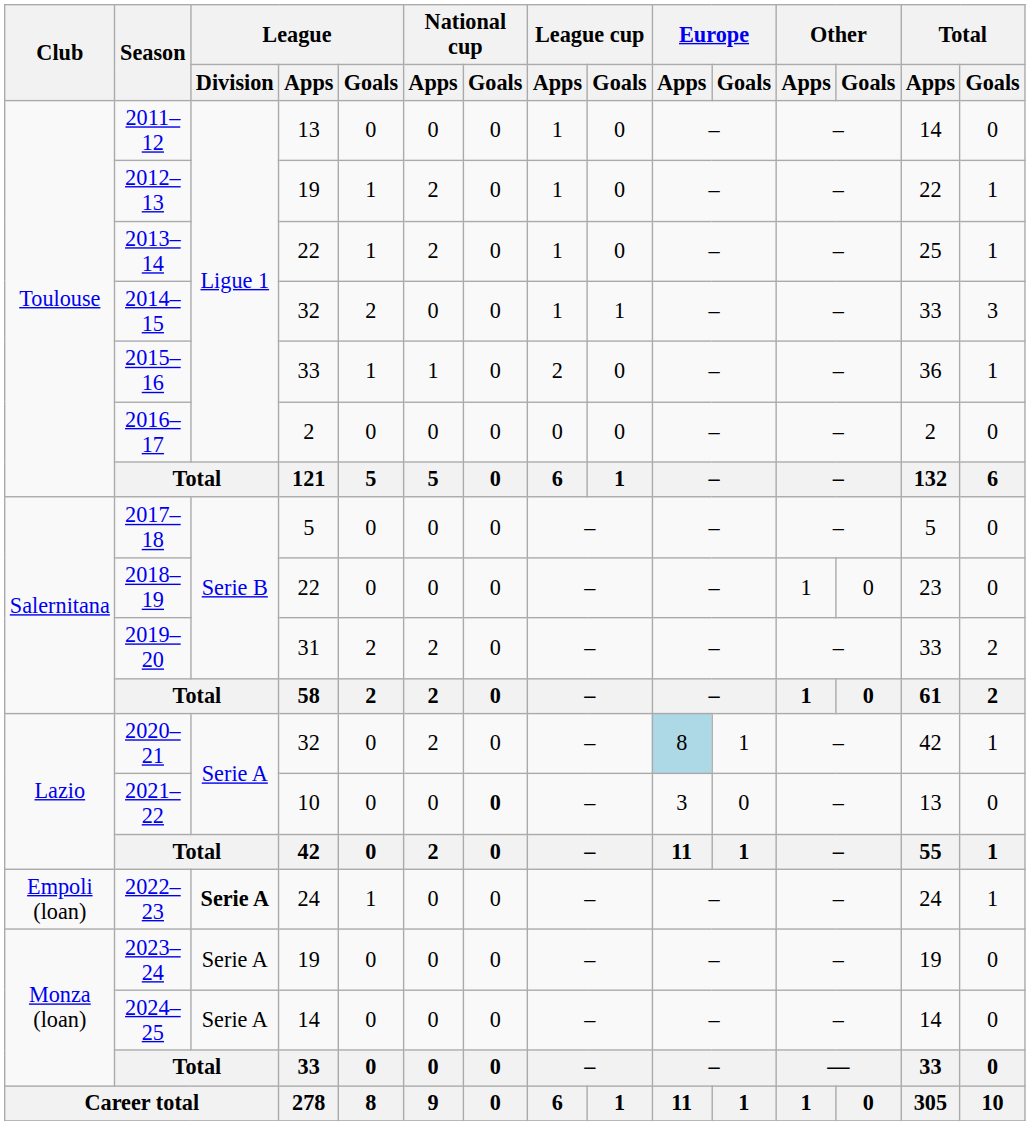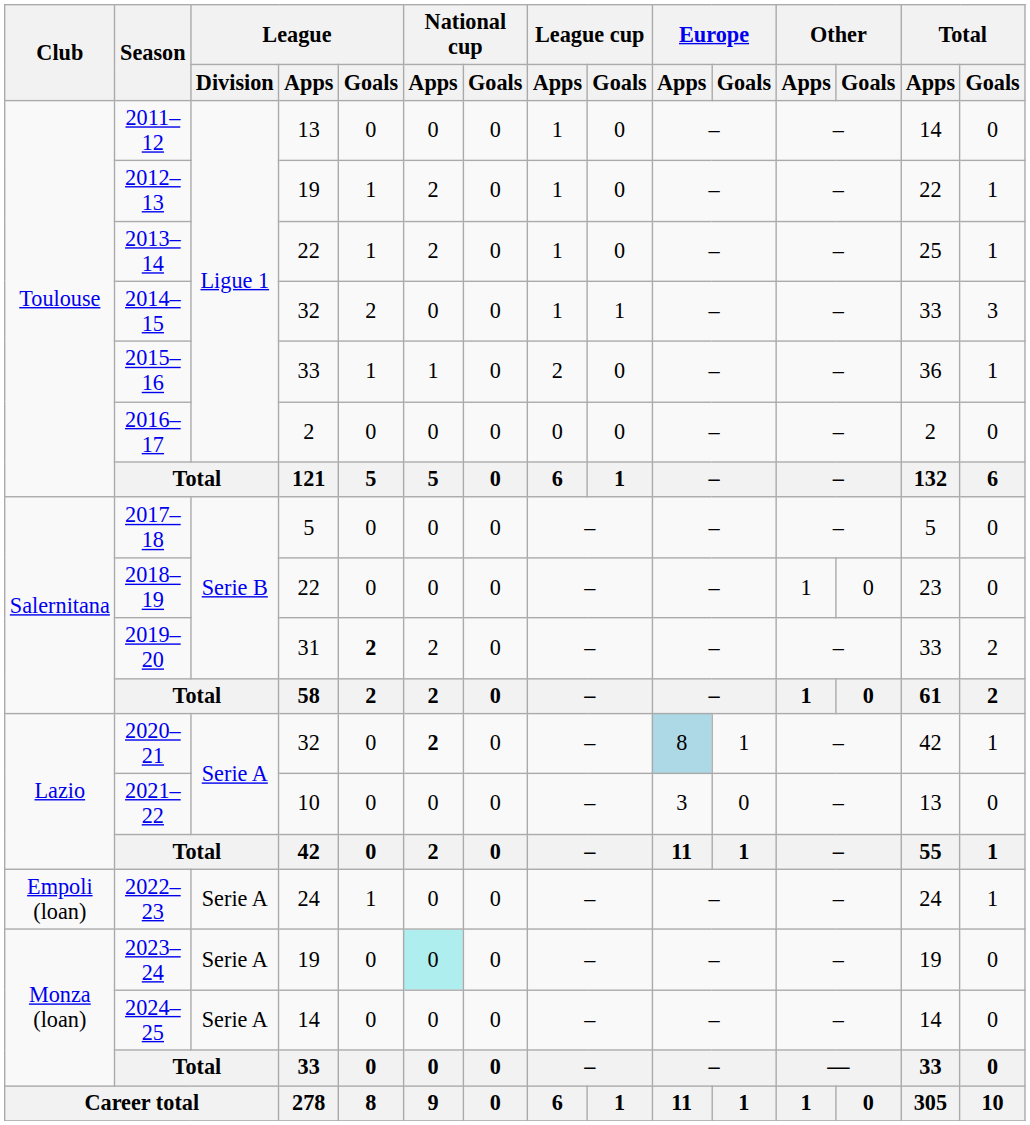2019–20 | League / Goals: normal -> bold
2020–21 | National cup / Apps: normal -> bold
2021–22 | National cup / Goals: bold -> normal
2022–23 | League / Division: bold -> normal
2023–24 | National cup / Apps: no background -> paleturquoise background
